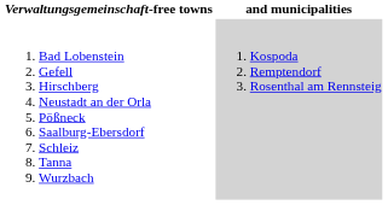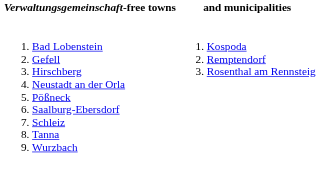row 2 | and municipalities: lightgrey background -> no background
